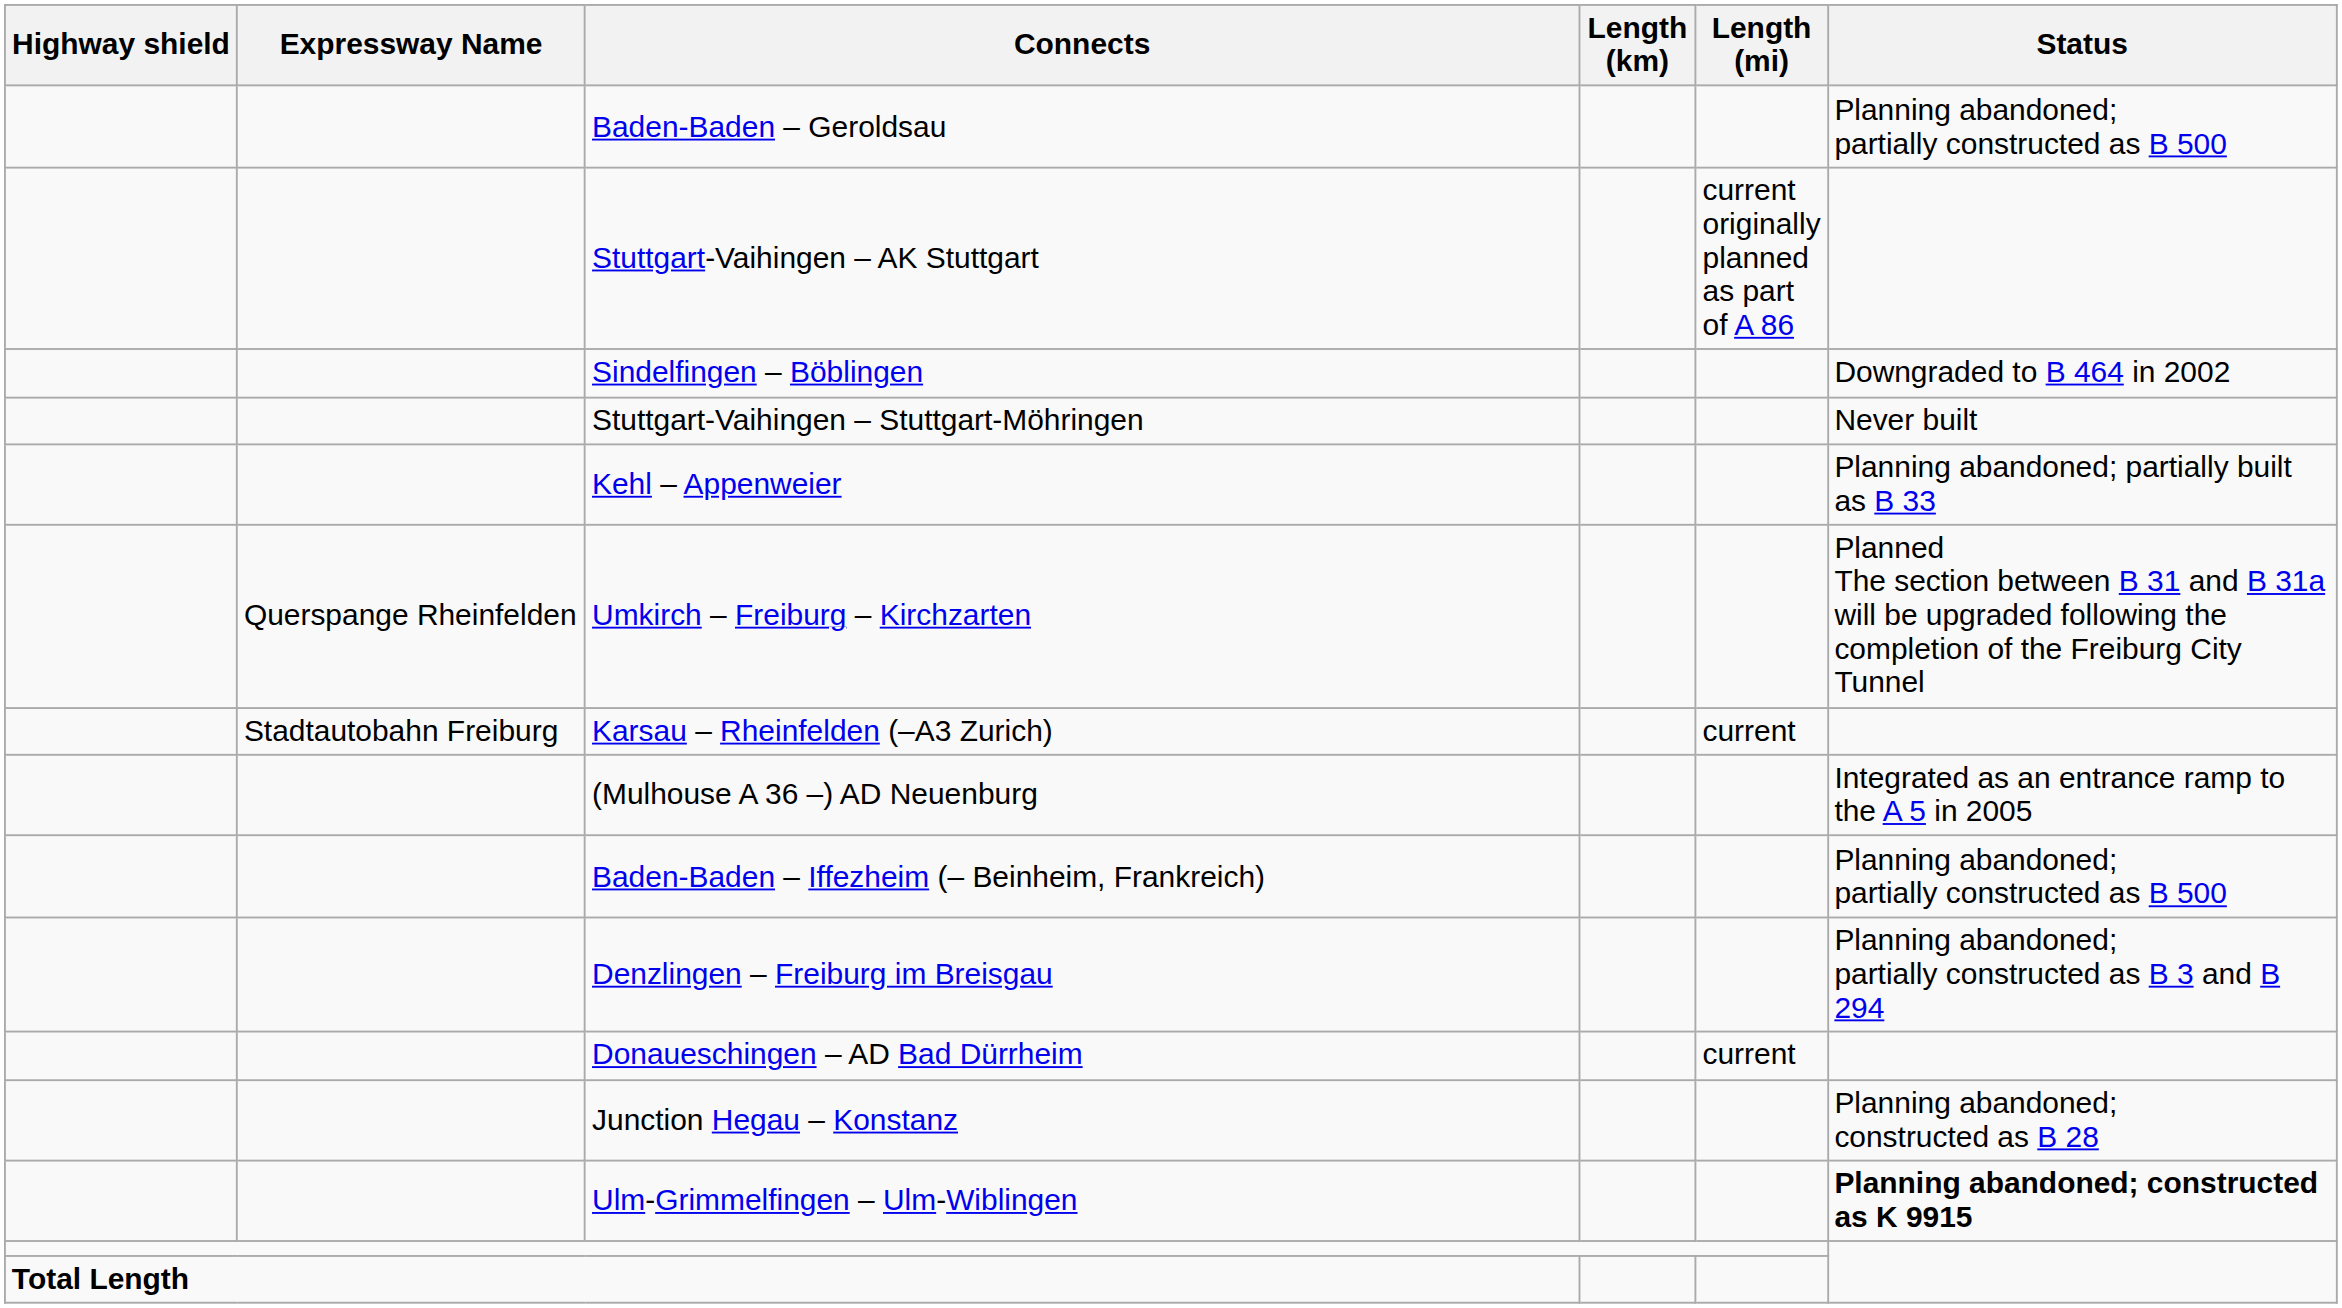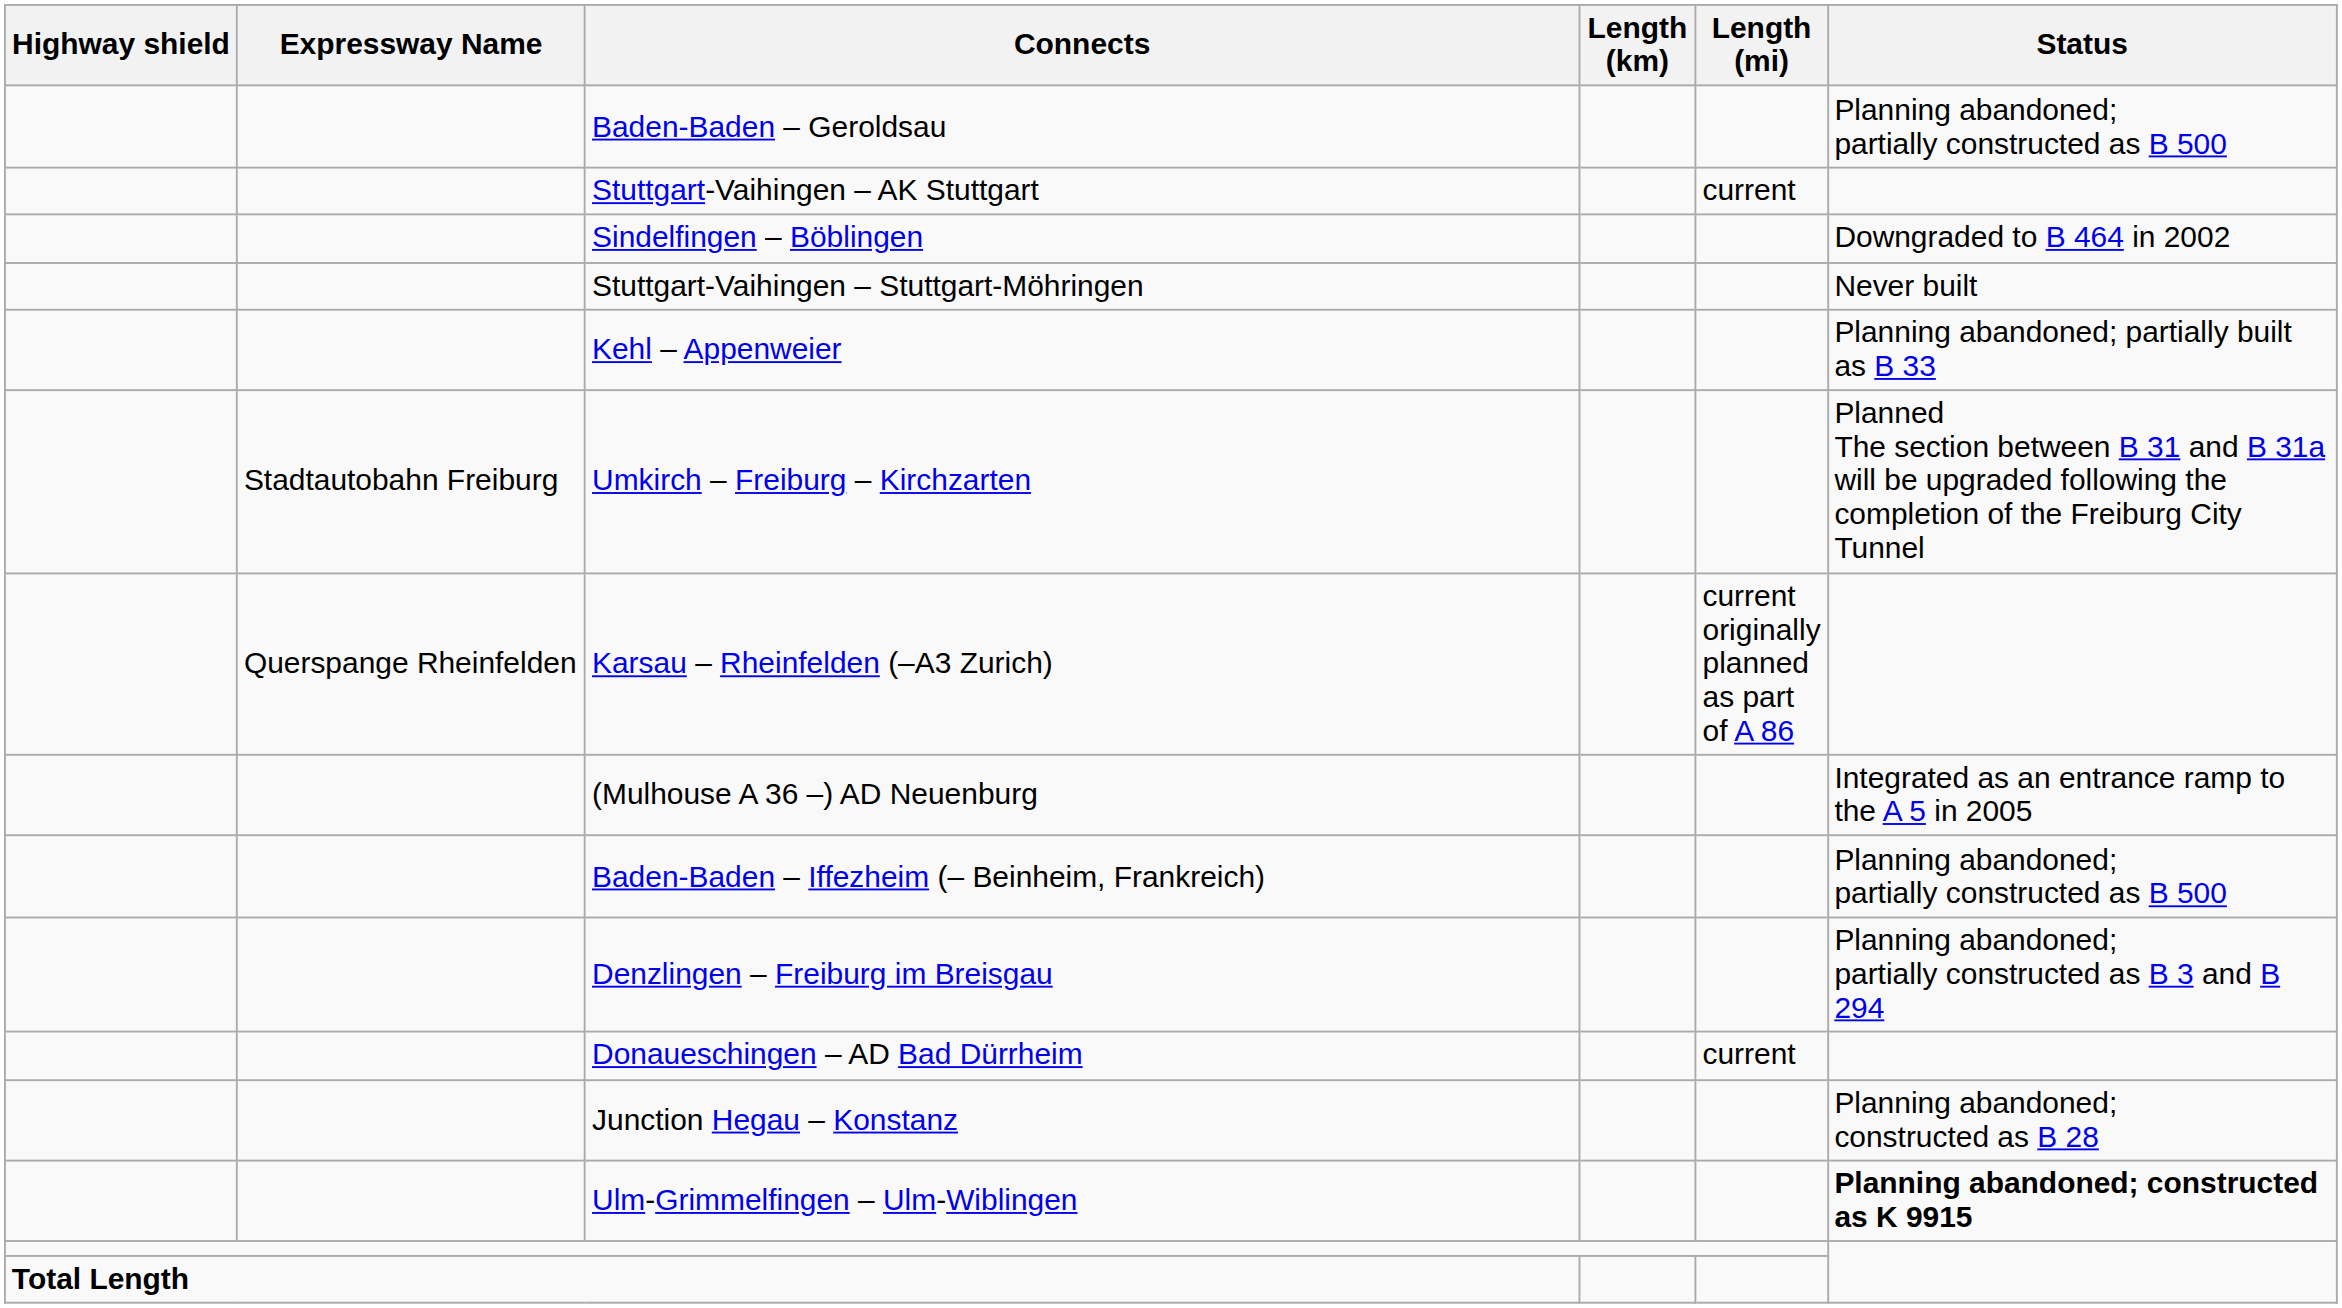Stuttgart-Vaihingen – AK Stuttgart | Length (mi): current originally planned as part of A 86 -> current
Umkirch – Freiburg – Kirchzarten | Expressway Name: Querspange Rheinfelden -> Stadtautobahn Freiburg
Karsau – Rheinfelden (–A3 Zurich) | Expressway Name: Stadtautobahn Freiburg -> Querspange Rheinfelden
Karsau – Rheinfelden (–A3 Zurich) | Length (mi): current -> current originally planned as part of A 86
